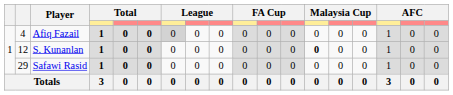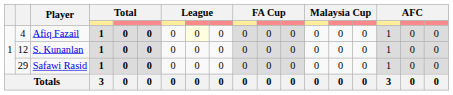Afiq Fazail | column 7: lightgrey background -> no background
Afiq Fazail | column 8: no background -> lightyellow background
S. Kunanlan | column 13: bold -> normal
